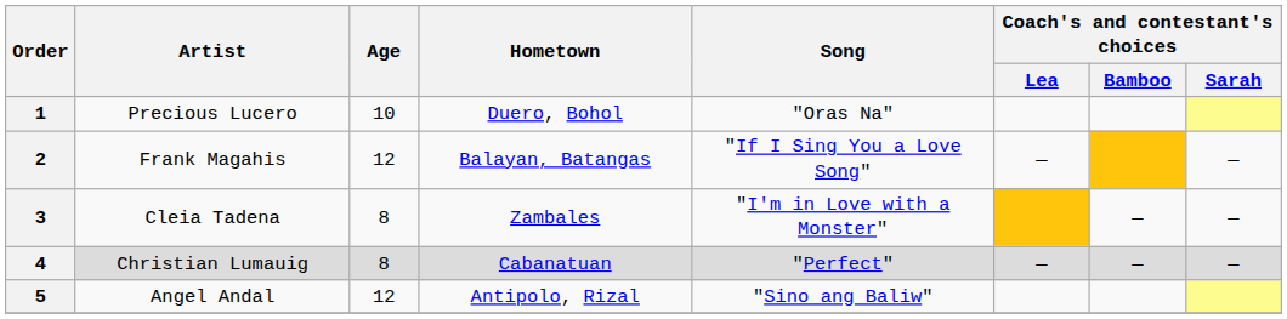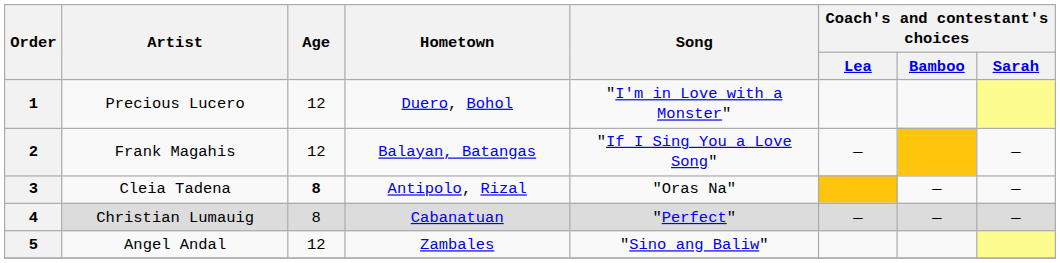1 | Age: 10 -> 12
1 | Song: "Oras Na" -> "I'm in Love with a Monster"
3 | Age: normal -> bold
3 | Hometown: Zambales -> Antipolo, Rizal
3 | Song: "I'm in Love with a Monster" -> "Oras Na"
5 | Hometown: Antipolo, Rizal -> Zambales
